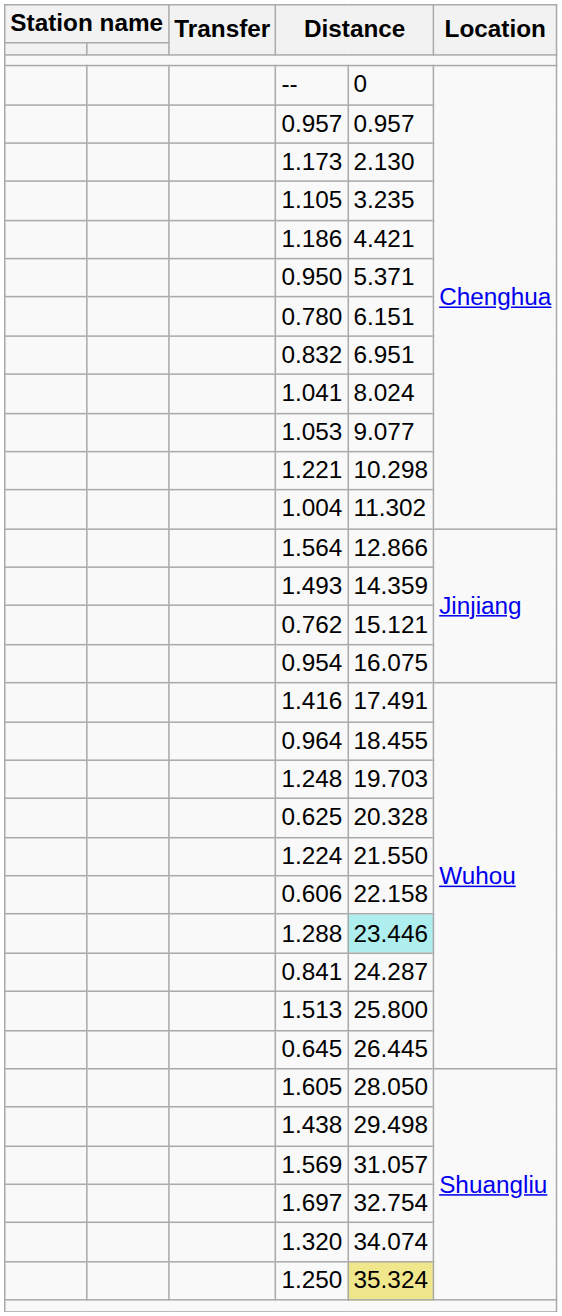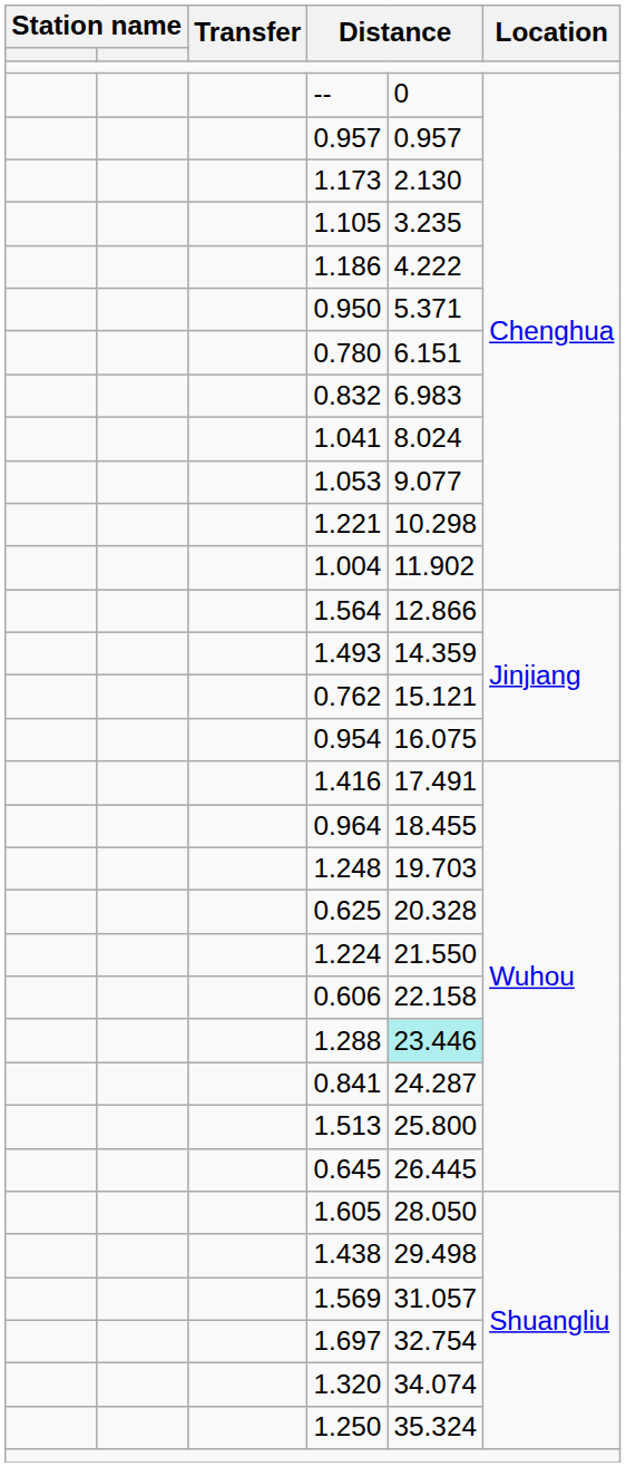1.186 | column 5: 4.421 -> 4.222
0.832 | column 5: 6.951 -> 6.983
1.004 | column 5: 11.302 -> 11.902
1.250 | column 5: khaki background -> no background
